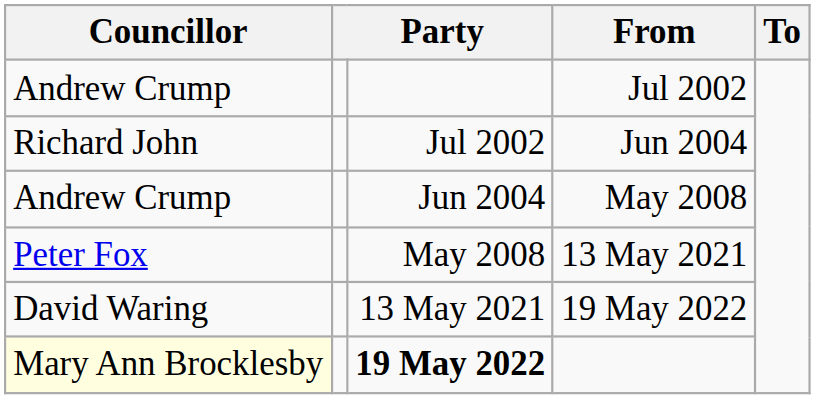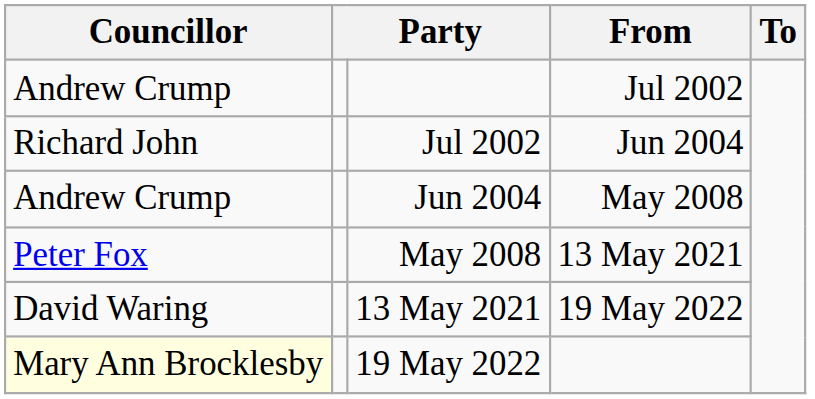row 7 | column 3: bold -> normal
